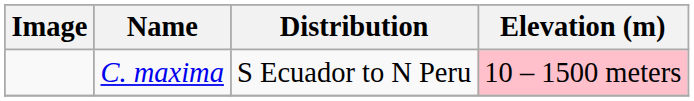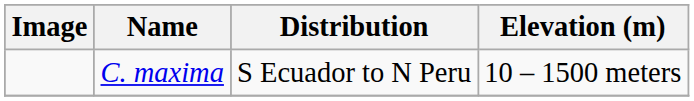C. maxima | Elevation (m): pink background -> no background
